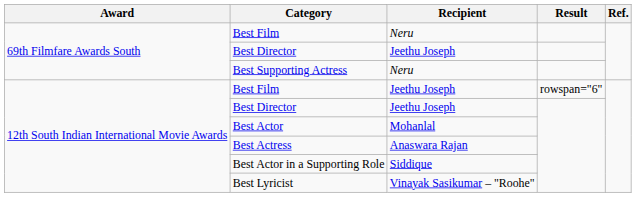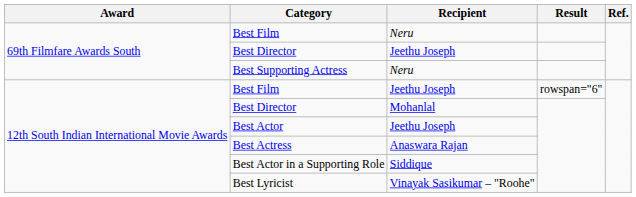12th South Indian International Movie Awards / Best Director | Recipient: Jeethu Joseph -> Mohanlal
Best Actor | Recipient: Mohanlal -> Jeethu Joseph
